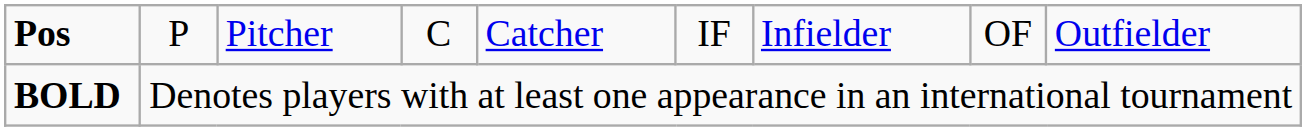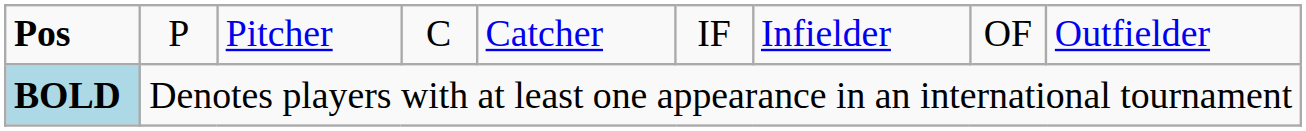BOLD | column 1: no background -> lightblue background
